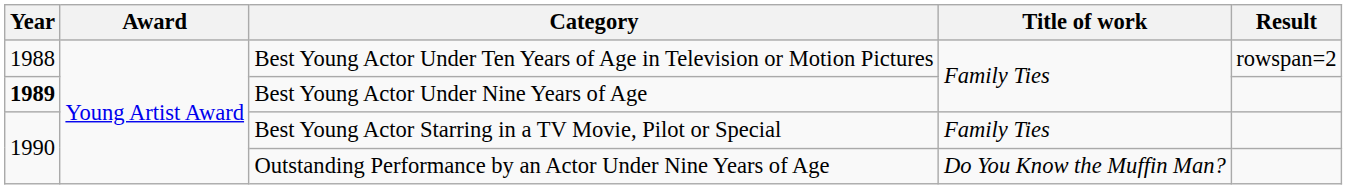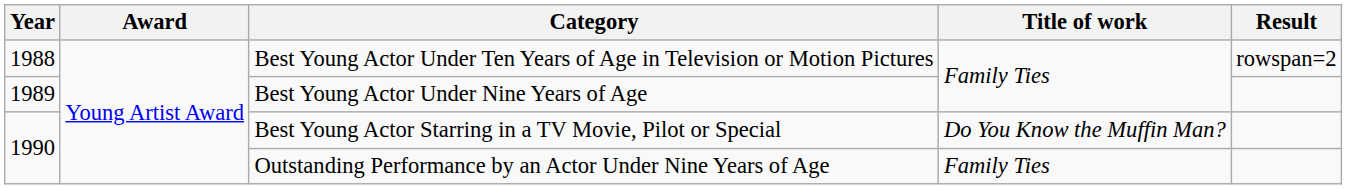Best Young Actor Under Nine Years of Age | Year: bold -> normal
Best Young Actor Starring in a TV Movie, Pilot or Special | Title of work: Family Ties -> Do You Know the Muffin Man?
Outstanding Performance by an Actor Under Nine Years of Age | Title of work: Do You Know the Muffin Man? -> Family Ties
